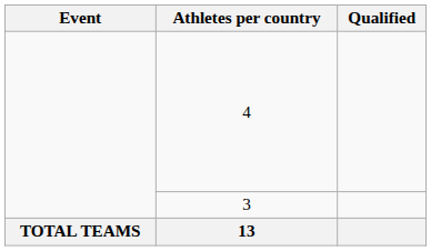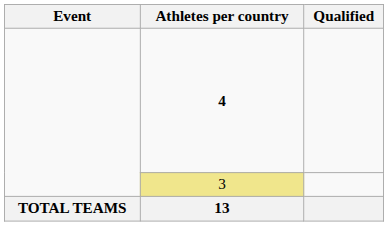4 | Athletes per country: normal -> bold
3 | Athletes per country: no background -> khaki background
